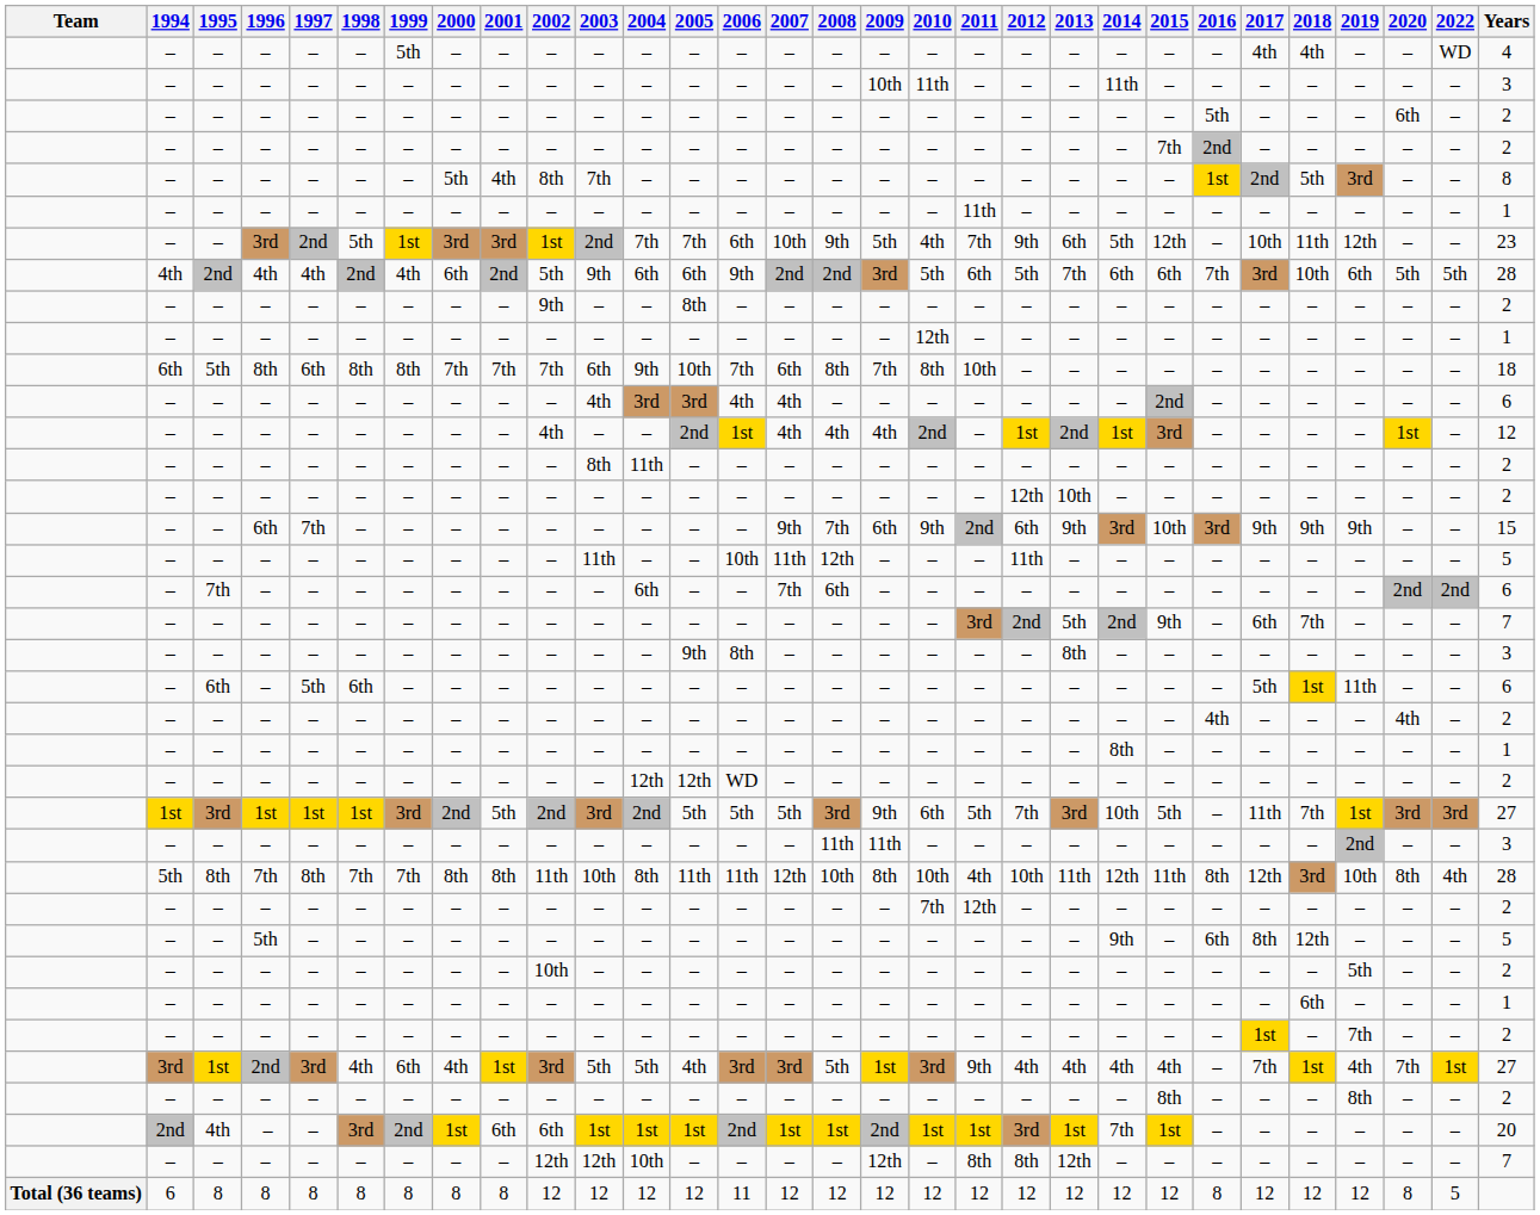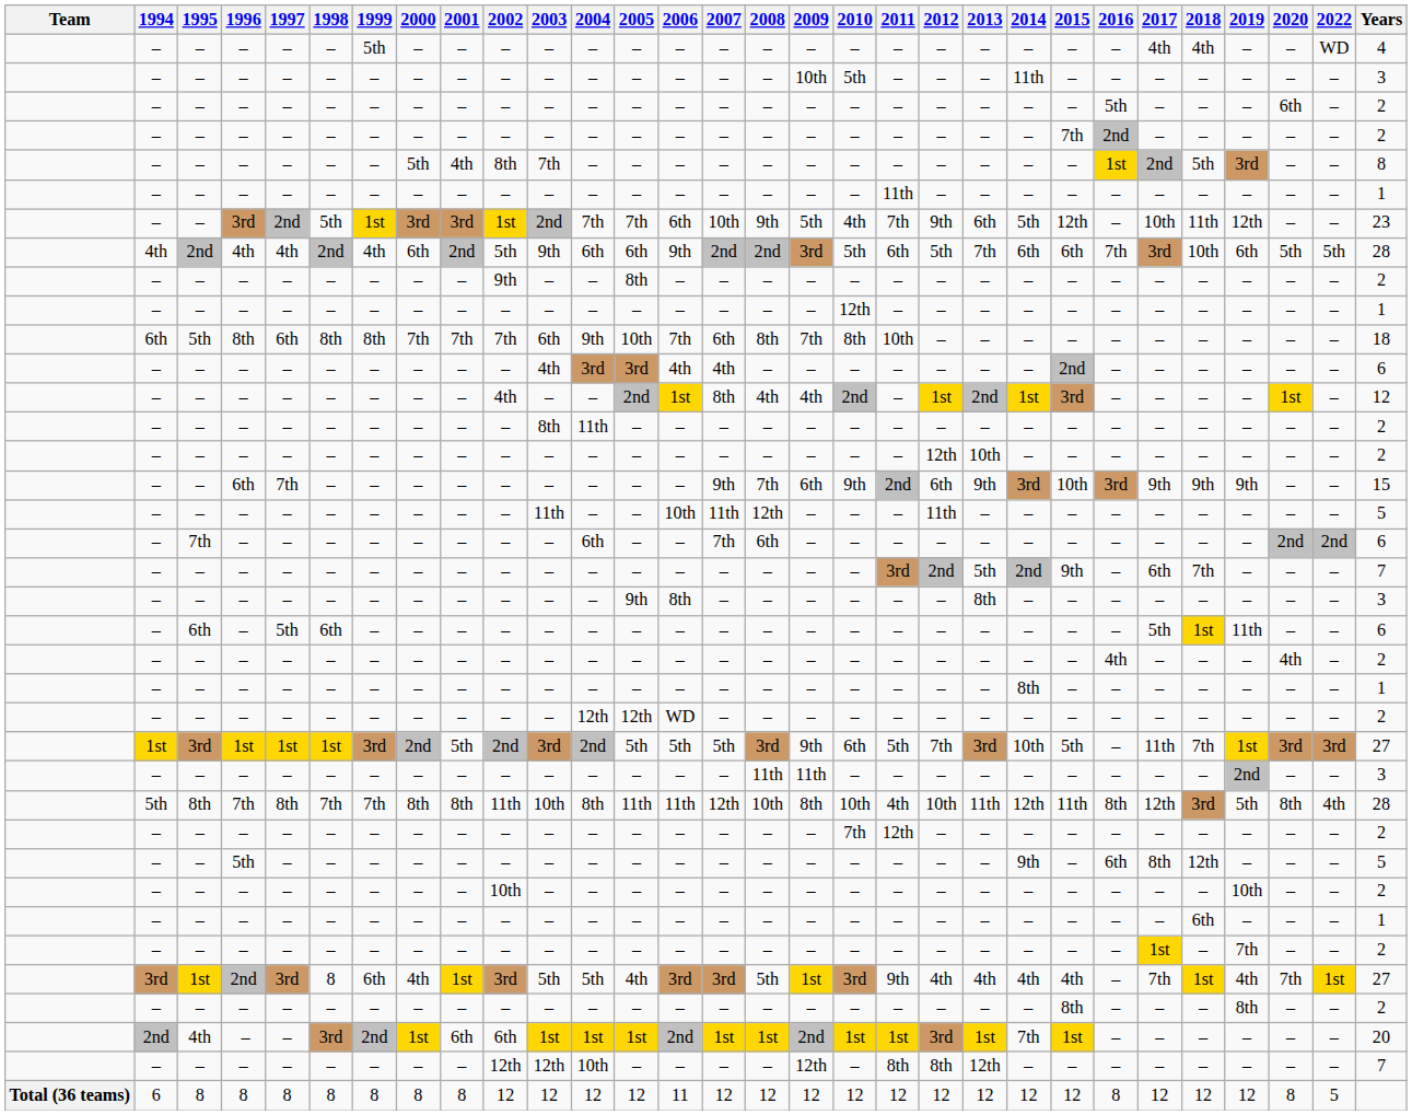row 3 | 2010: 11th -> 5th
row 14 | 2007: 4th -> 8th
row 28 | 2019: 10th -> 5th
row 31 | 2019: 5th -> 10th
row 34 | 1998: 4th -> 8
